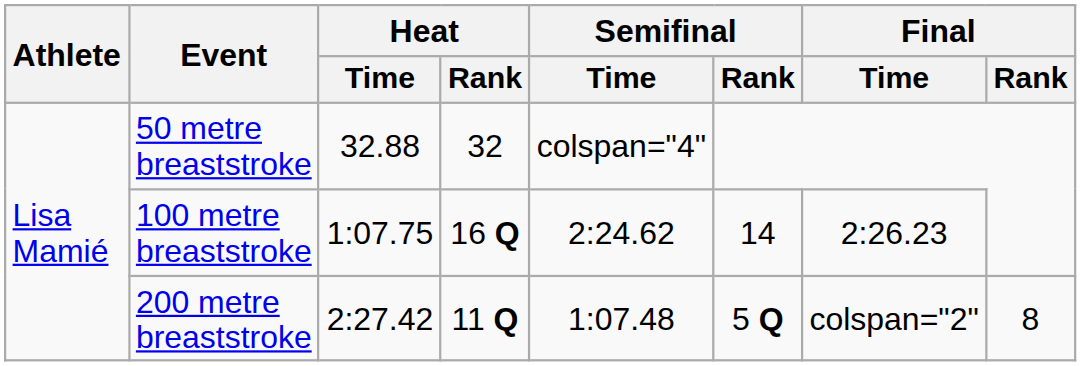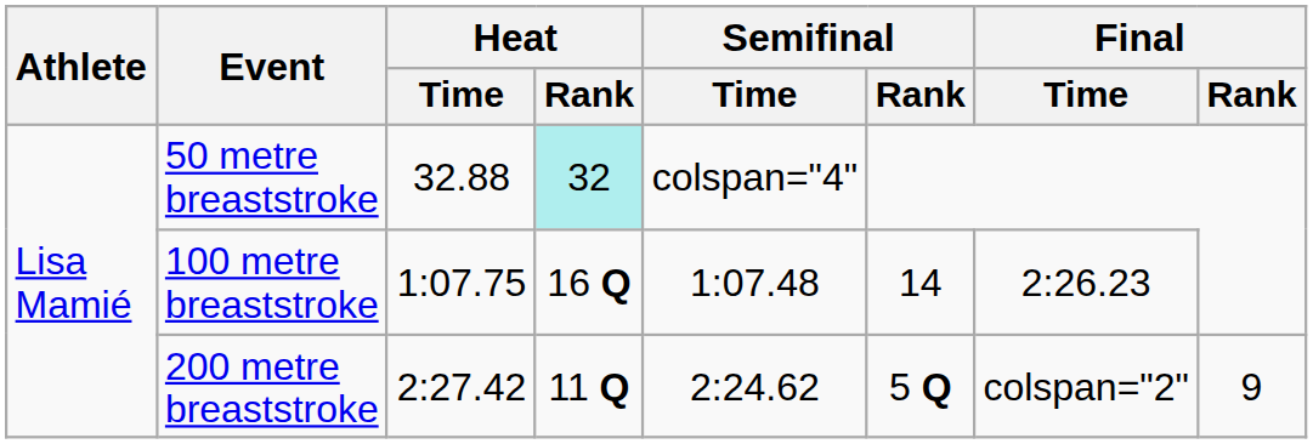50 metre breaststroke | Heat / Rank: no background -> paleturquoise background
100 metre breaststroke | Semifinal / Time: 2:24.62 -> 1:07.48
200 metre breaststroke | Semifinal / Time: 1:07.48 -> 2:24.62
200 metre breaststroke | Final / Rank: 8 -> 9
